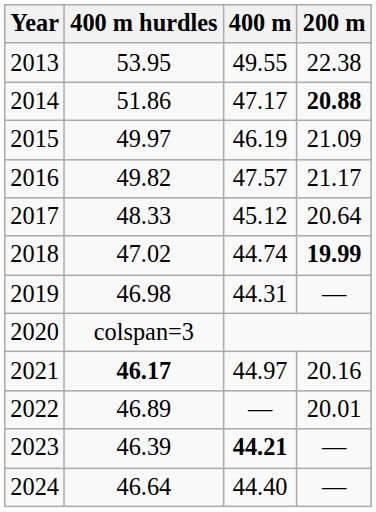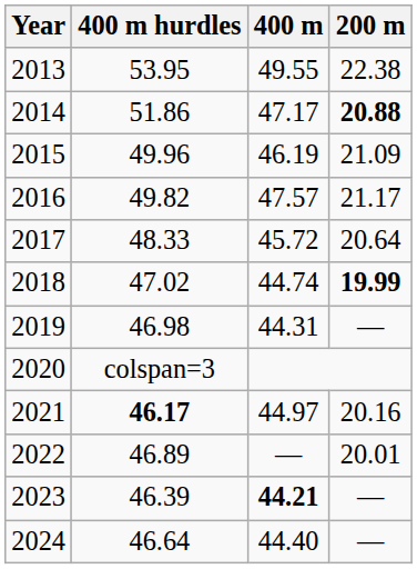2015 | 400 m hurdles: 49.97 -> 49.96
2017 | 400 m: 45.12 -> 45.72
